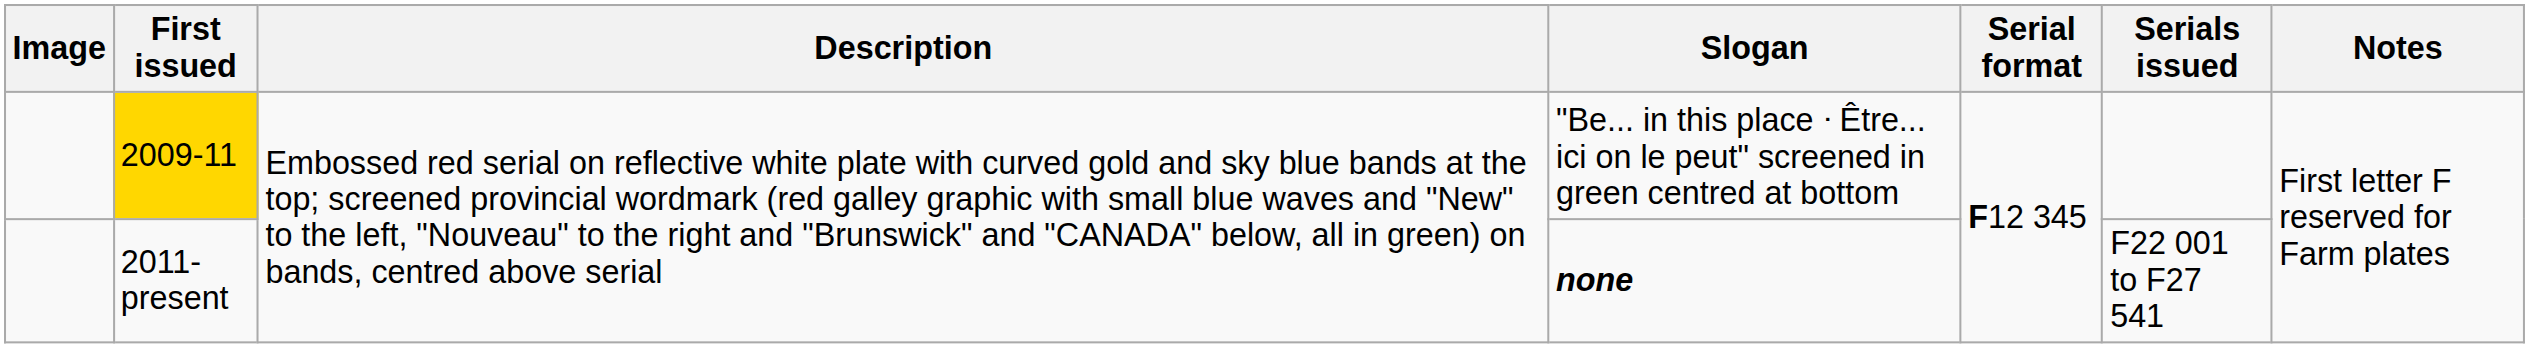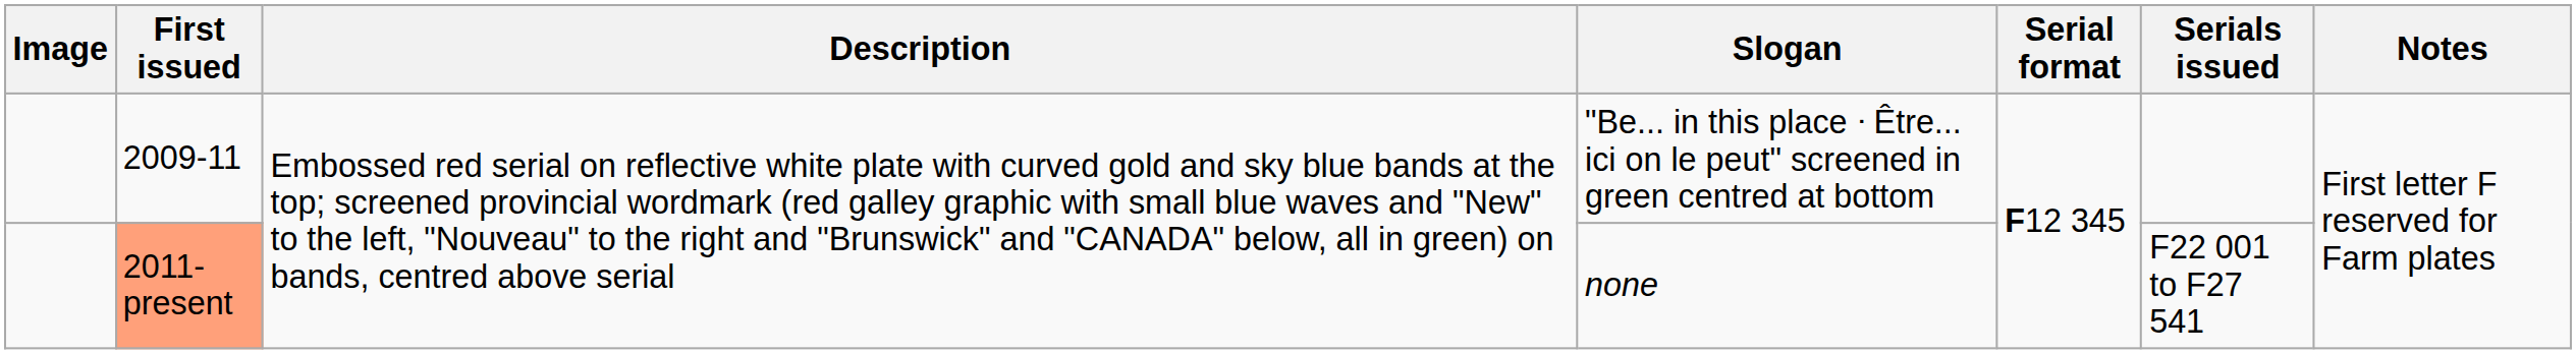row 2 | First issued: gold background -> no background
row 3 | First issued: no background -> lightsalmon background
row 3 | Slogan: bold -> normal
